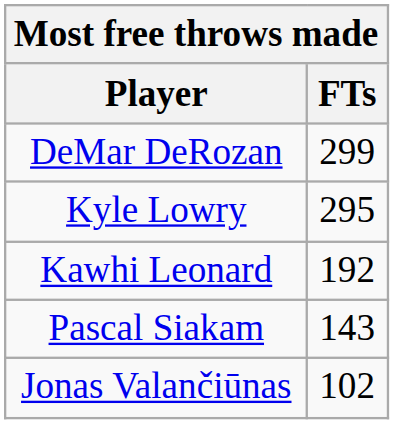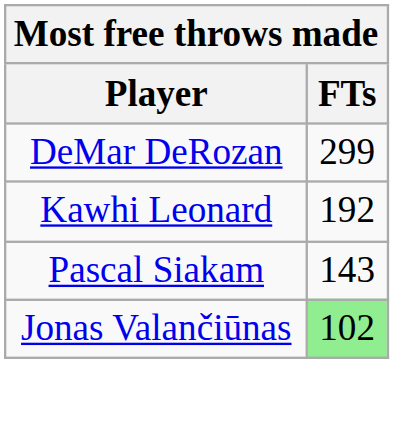- row: Kyle Lowry | 295
Jonas Valančiūnas | FTs: no background -> lightgreen background
